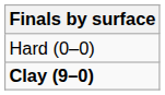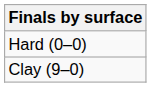row 3 | column 1: bold -> normal
